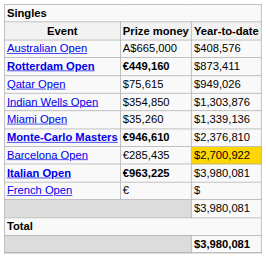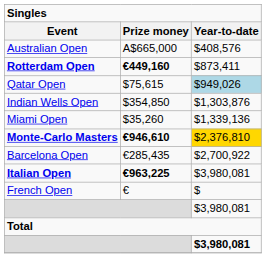Qatar Open | Year-to-date: no background -> lightblue background
Monte-Carlo Masters | Year-to-date: no background -> gold background
Barcelona Open | Year-to-date: gold background -> no background
